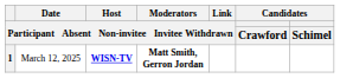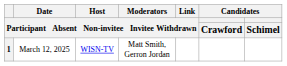1 | Host / Participant Absent Non-invitee Invitee Withdrawn: bold -> normal
1 | column 4: bold -> normal
